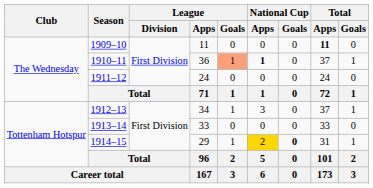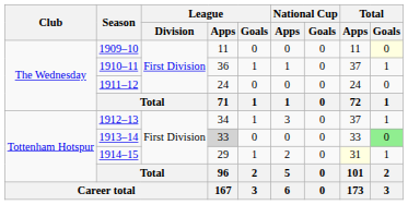1909–10 | Total / Apps: bold -> normal
1909–10 | Total / Goals: no background -> lightyellow background
1910–11 | League / Goals: lightsalmon background -> no background
1910–11 | National Cup / Apps: bold -> normal
1913–14 | League / Apps: no background -> lightgrey background
1913–14 | Total / Goals: no background -> lightgreen background
1914–15 | National Cup / Apps: gold background -> no background
1914–15 | National Cup / Goals: bold -> normal
1914–15 | Total / Apps: no background -> lightyellow background
